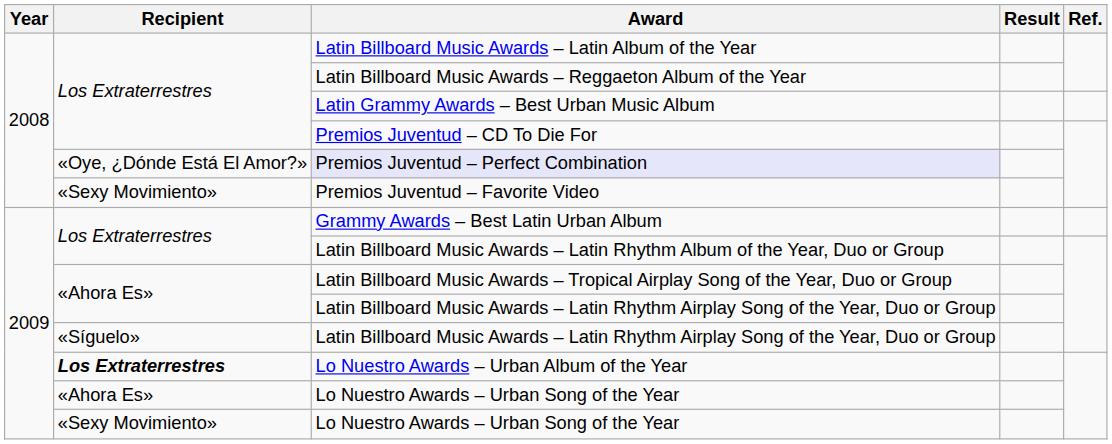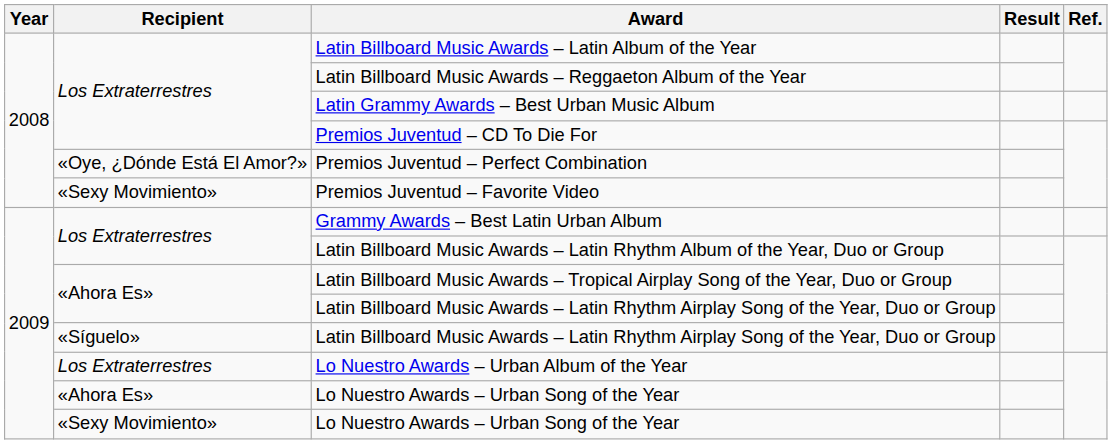Premios Juventud – Perfect Combination | Award: lavender background -> no background
Lo Nuestro Awards – Urban Album of the Year | Recipient: bold -> normal
